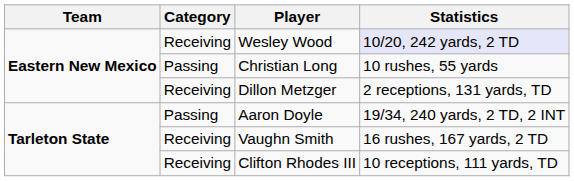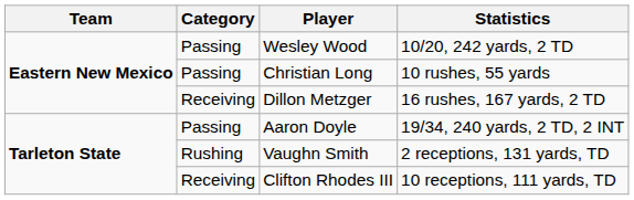Wesley Wood | Category: Receiving -> Passing
Wesley Wood | Statistics: lavender background -> no background
Dillon Metzger | Statistics: 2 receptions, 131 yards, TD -> 16 rushes, 167 yards, 2 TD
Vaughn Smith | Category: Receiving -> Rushing
Vaughn Smith | Statistics: 16 rushes, 167 yards, 2 TD -> 2 receptions, 131 yards, TD
